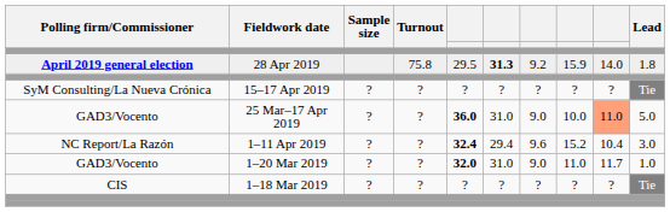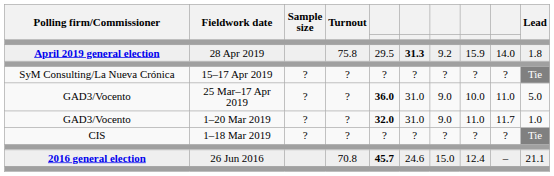25 Mar–17 Apr 2019 | column 9: lightsalmon background -> no background
- row: NC Report/La Razón | 1–11 Apr 2019 | ? | ? | 32.4 | 29.4 | 9.6 | 15.2 | 10.4 | 3.0
+ row: 2016 general election | 26 Jun 2016 | 70.8 | 45.7 | 24.6 | 15.0 | 12.4 | – | 21.1
